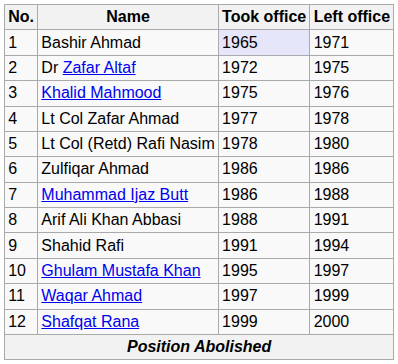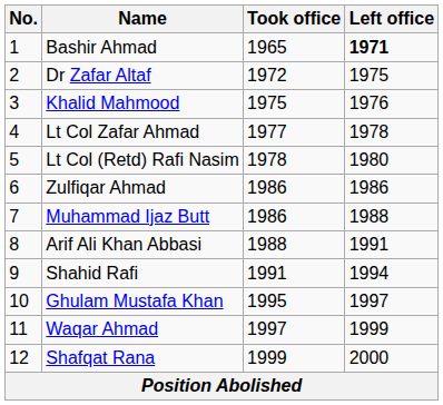Bashir Ahmad | Took office: lavender background -> no background
Bashir Ahmad | Left office: normal -> bold
